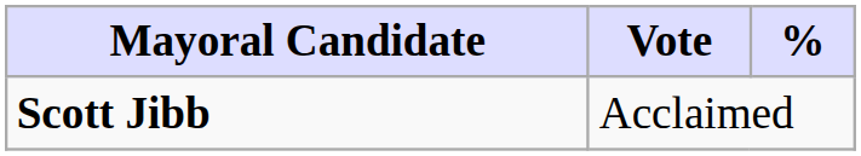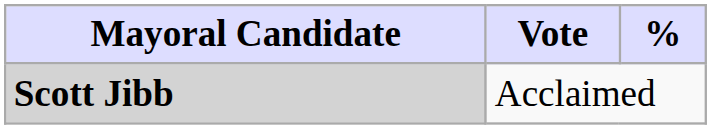Scott Jibb | Mayoral Candidate: no background -> lightgrey background
